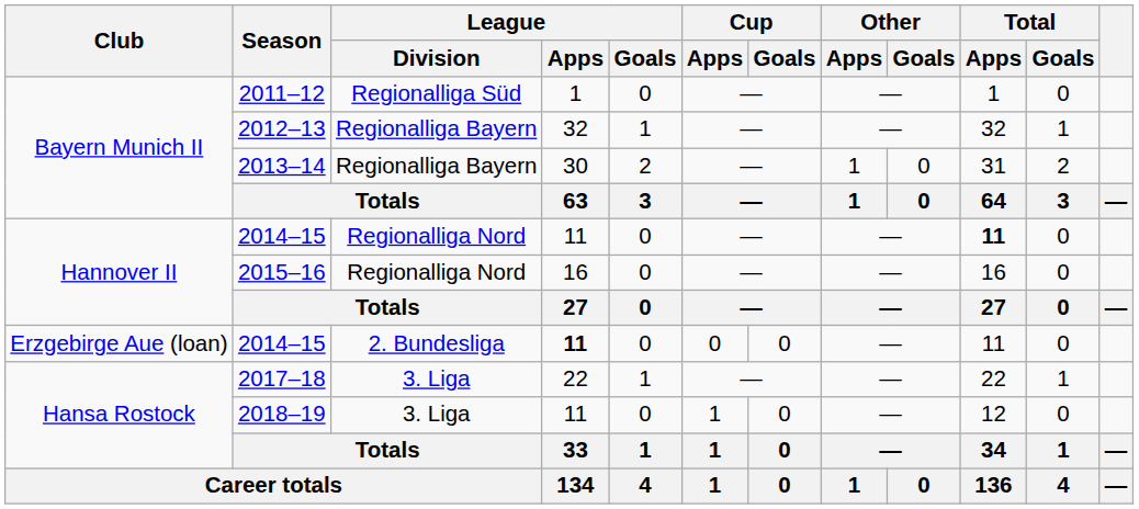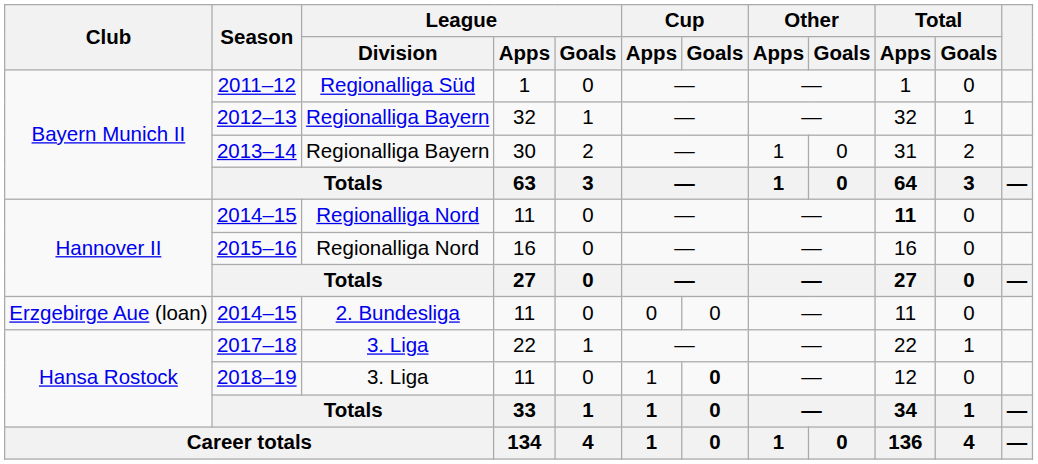2014–15 / 2. Bundesliga | League / Apps: bold -> normal
2018–19 | Cup / Goals: normal -> bold
